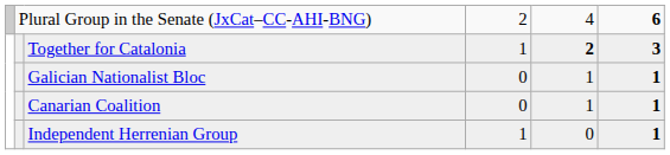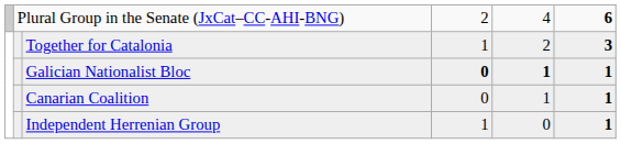Together for Catalonia | column 5: bold -> normal
Galician Nationalist Bloc | column 4: normal -> bold
Galician Nationalist Bloc | column 5: normal -> bold
